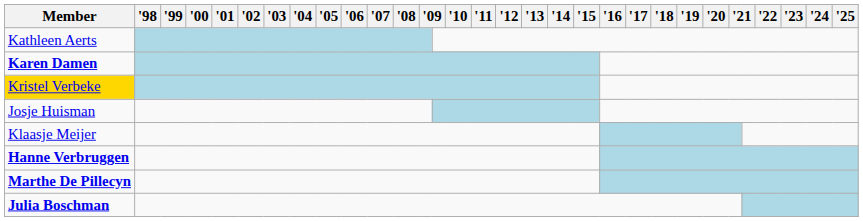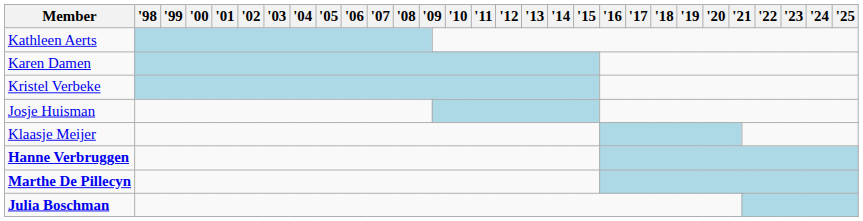Karen Damen | Member: bold -> normal
Kristel Verbeke | Member: gold background -> no background
